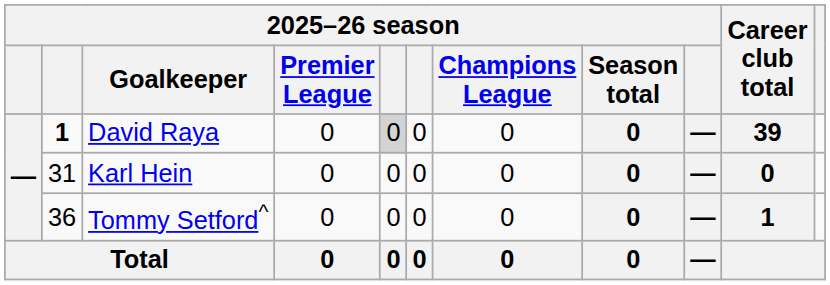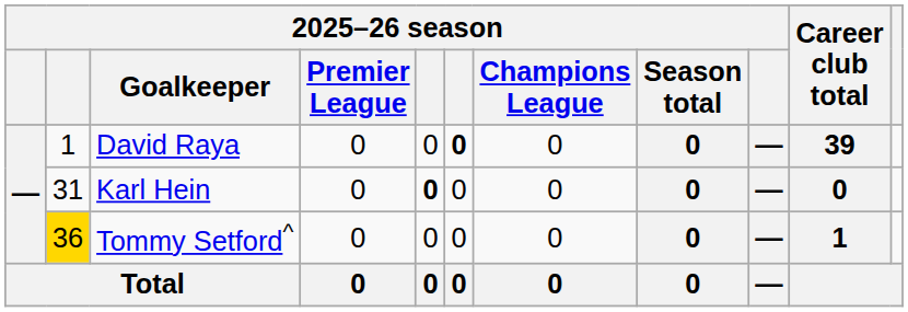David Raya | column 2: bold -> normal
David Raya | column 5: lightgrey background -> no background
David Raya | column 6: normal -> bold
Karl Hein | column 5: normal -> bold
Tommy Setford^ | column 2: no background -> gold background
